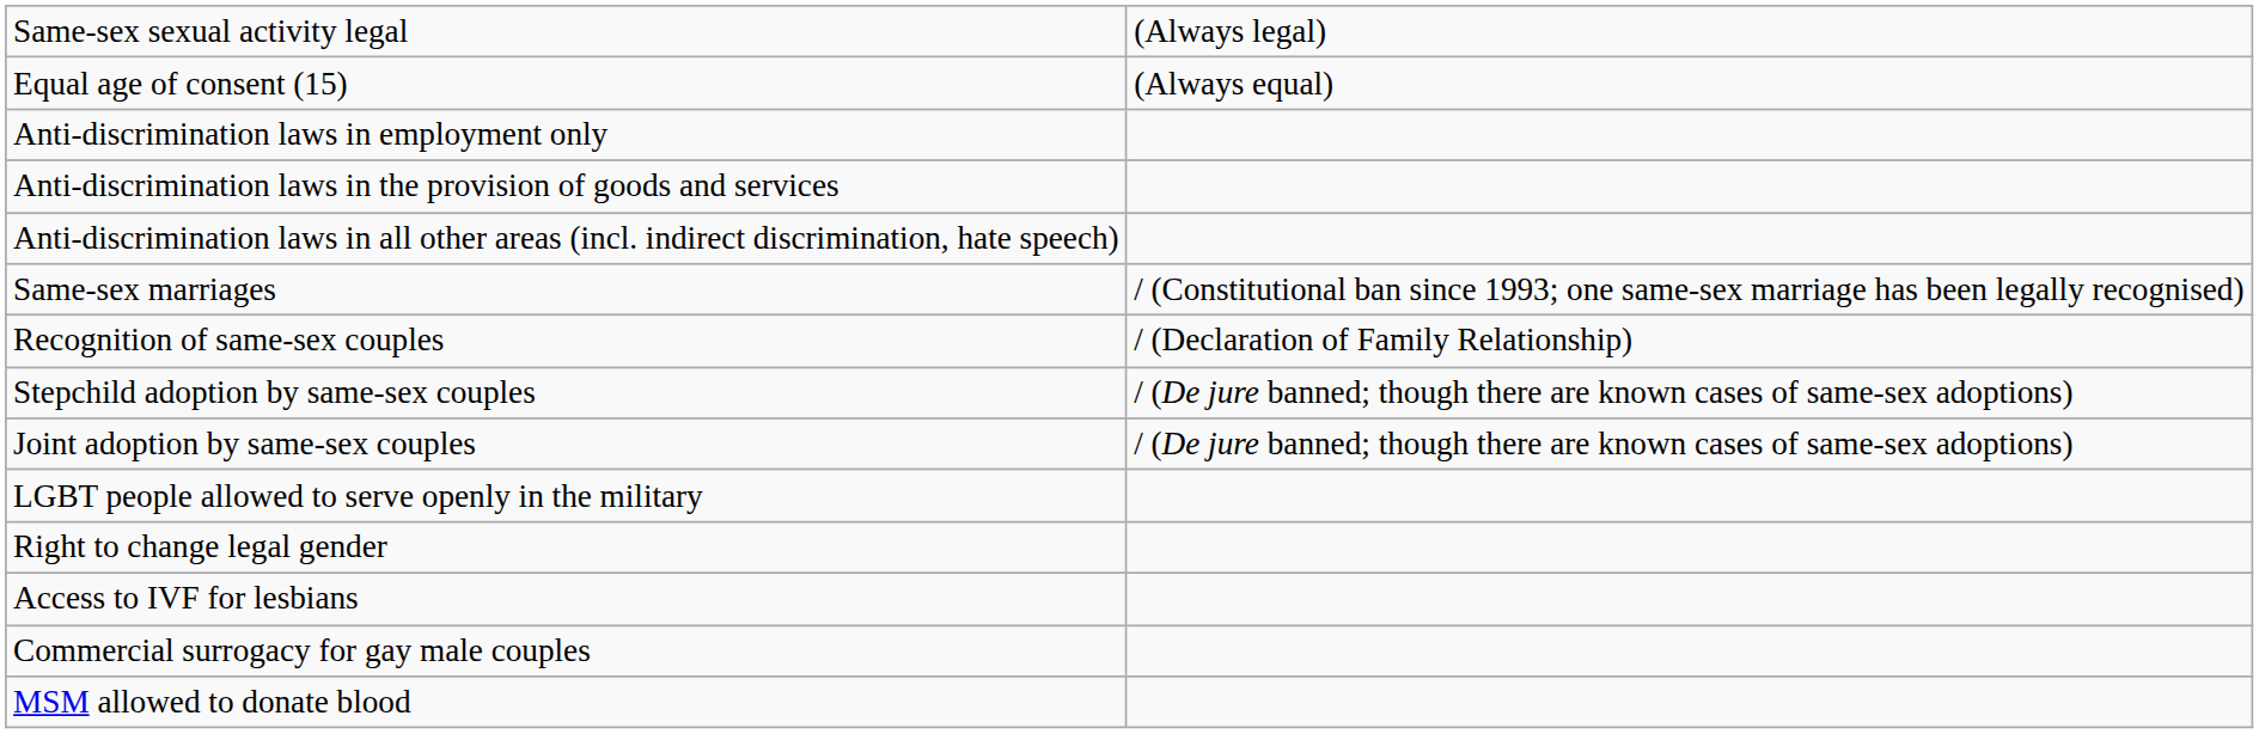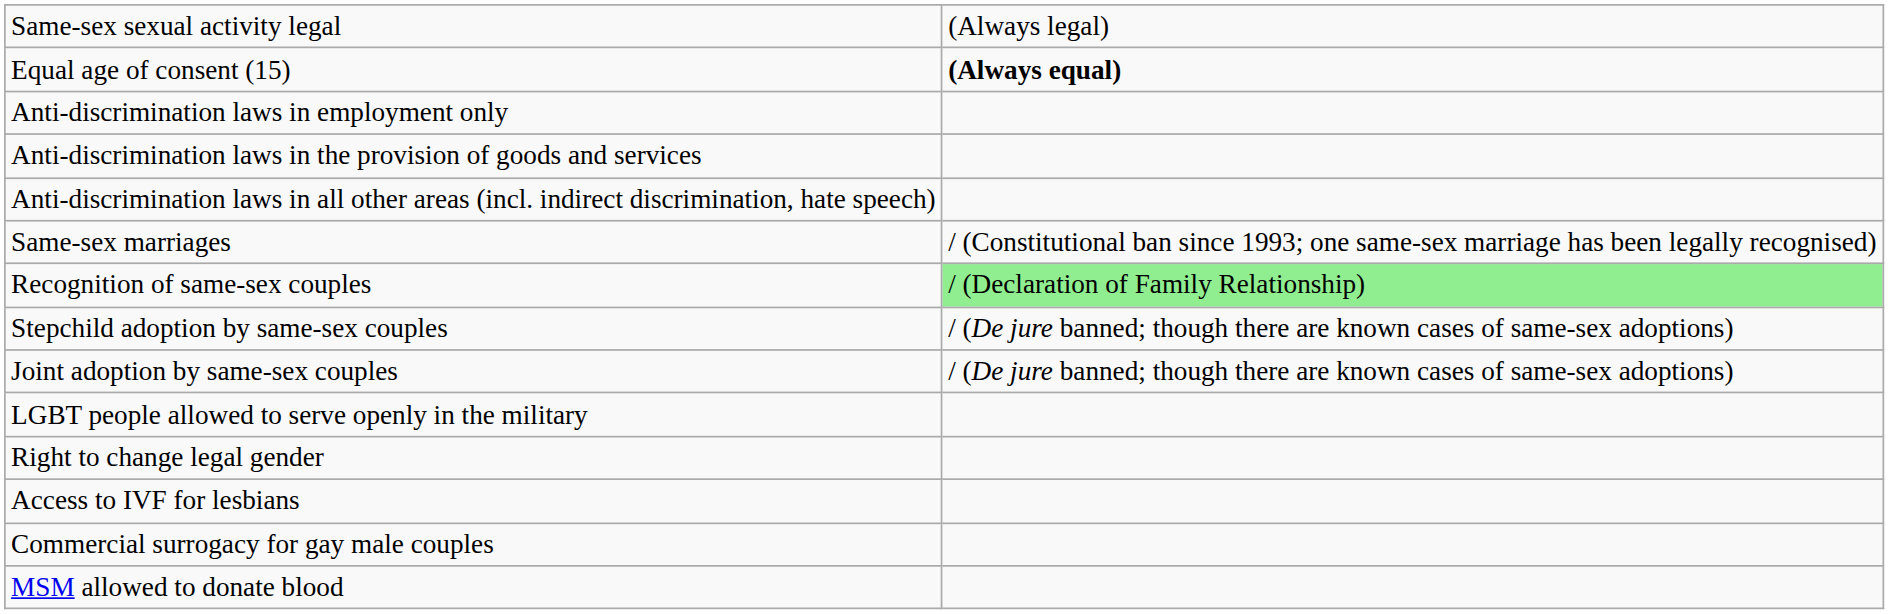Equal age of consent (15) | column 2: normal -> bold
Recognition of same-sex couples | column 2: no background -> lightgreen background
